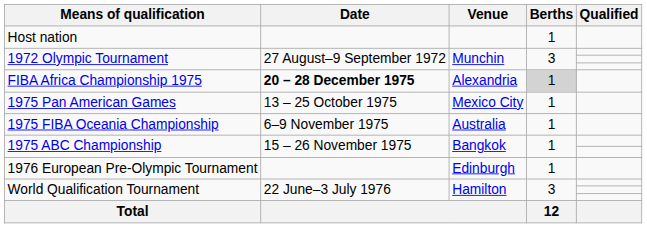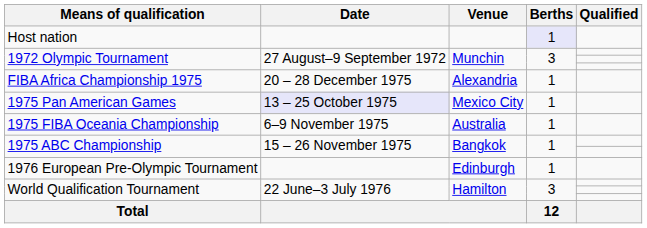Host nation | Berths: no background -> lavender background
FIBA Africa Championship 1975 | Date: bold -> normal
FIBA Africa Championship 1975 | Berths: lightgrey background -> no background
1975 Pan American Games | Date: no background -> lavender background
